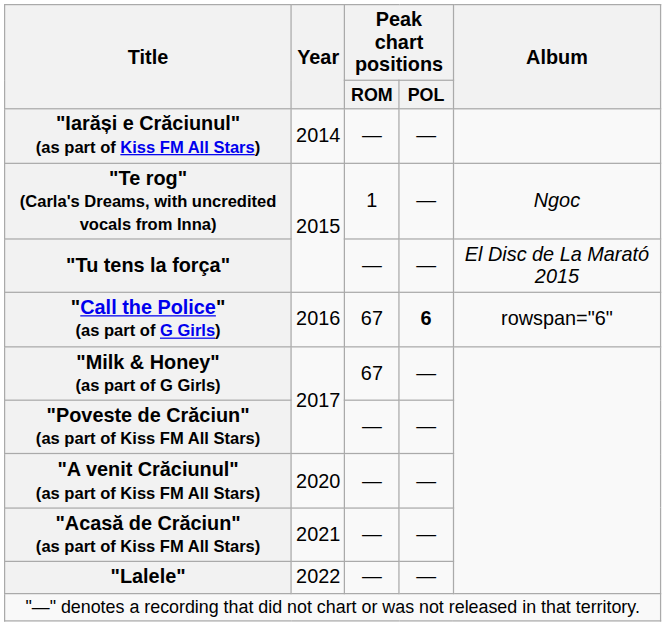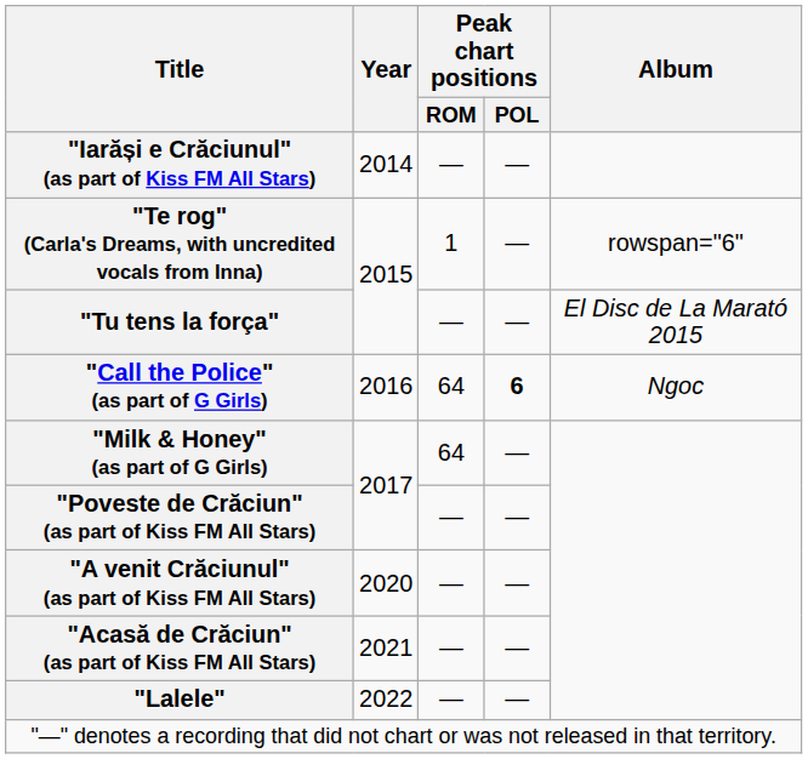"Te rog" (Carla's Dreams, with uncredited vocals from Inna) | Album: Ngoc -> rowspan="6"
"Call the Police" (as part of G Girls) | Peak chart positions / ROM: 67 -> 64
"Call the Police" (as part of G Girls) | Album: rowspan="6" -> Ngoc
"Milk & Honey" (as part of G Girls) | Peak chart positions / ROM: 67 -> 64
